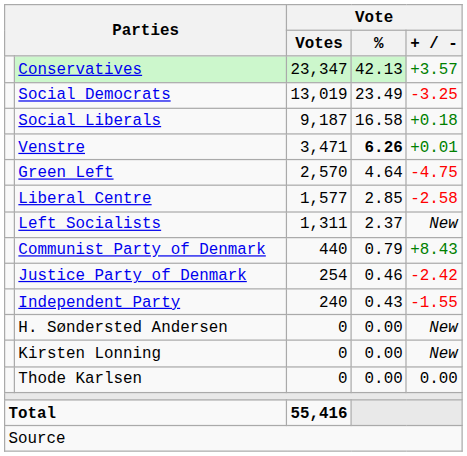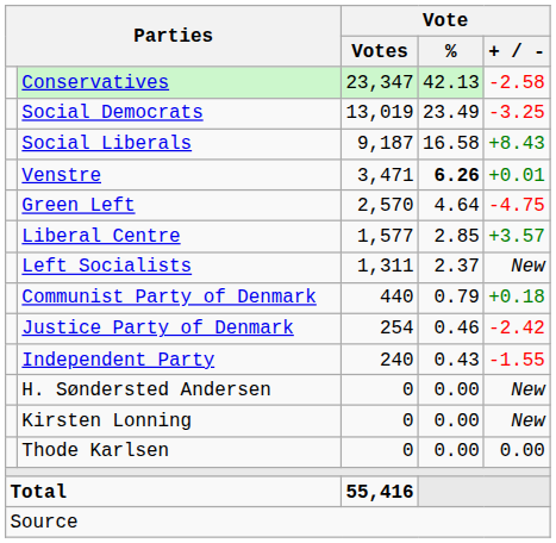Conservatives | Vote / + / -: +3.57 -> -2.58
Social Liberals | Vote / + / -: +0.18 -> +8.43
Liberal Centre | Vote / + / -: -2.58 -> +3.57
Communist Party of Denmark | Vote / + / -: +8.43 -> +0.18
